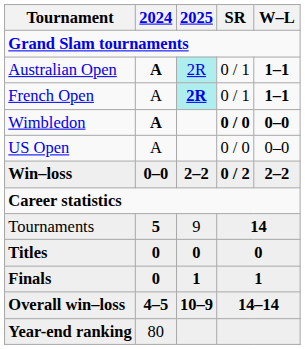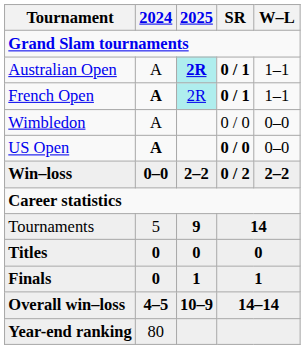Australian Open | 2024: bold -> normal
Australian Open | 2025: normal -> bold
Australian Open | SR: normal -> bold
Australian Open | W–L: bold -> normal
French Open | 2024: normal -> bold
French Open | 2025: bold -> normal
French Open | SR: normal -> bold
French Open | W–L: bold -> normal
Wimbledon | 2024: bold -> normal
Wimbledon | SR: bold -> normal
Wimbledon | W–L: bold -> normal
US Open | 2024: normal -> bold
US Open | SR: normal -> bold
Tournaments | 2024: bold -> normal
Tournaments | 2025: normal -> bold
